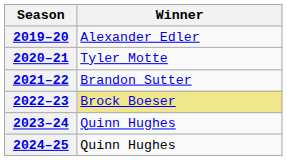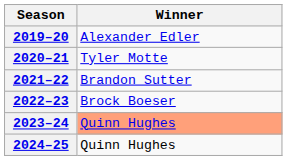2022–23 | Winner: khaki background -> no background
2023–24 | Winner: no background -> lightsalmon background
